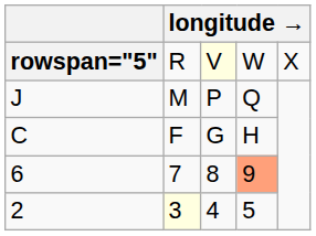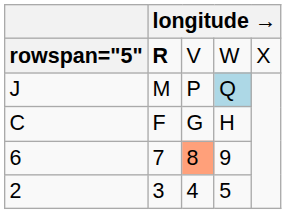rowspan="5" | column 2: normal -> bold
rowspan="5" | column 3: lightyellow background -> no background
J | column 4: no background -> lightblue background
6 | column 3: no background -> lightsalmon background
6 | column 4: lightsalmon background -> no background
2 | column 2: lightyellow background -> no background
